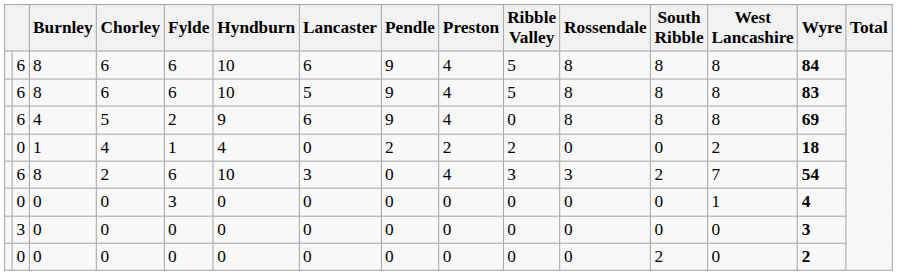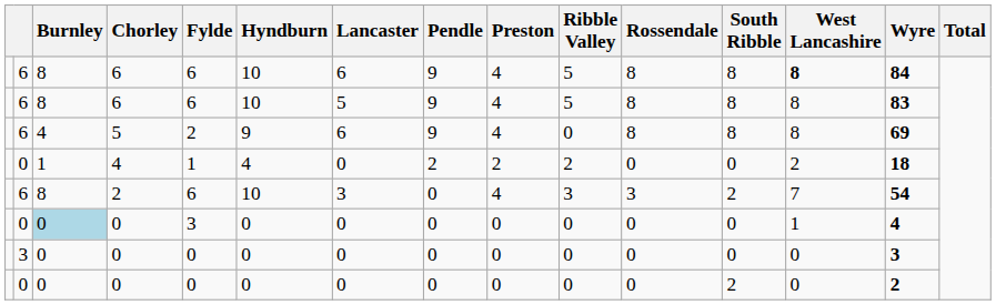row 2 | West Lancashire: normal -> bold
row 7 | Burnley: no background -> lightblue background
